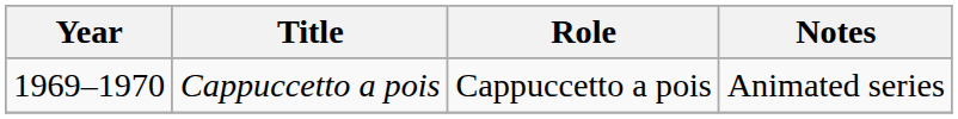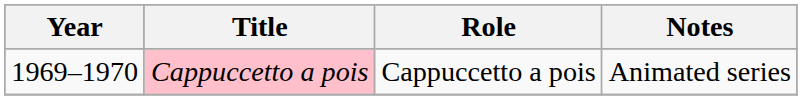row 2 | Title: no background -> pink background
